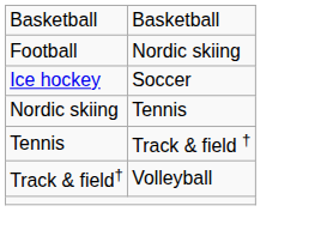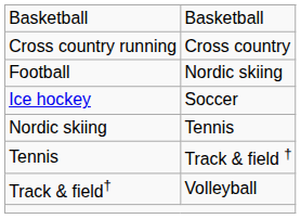+ row: Cross country running | Cross country
